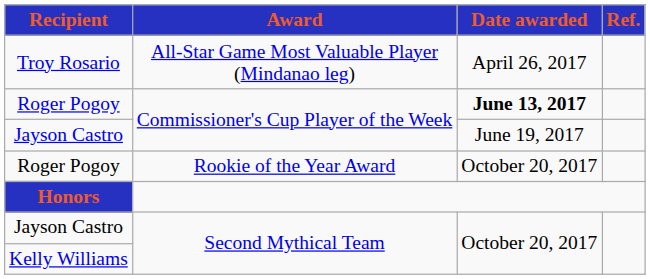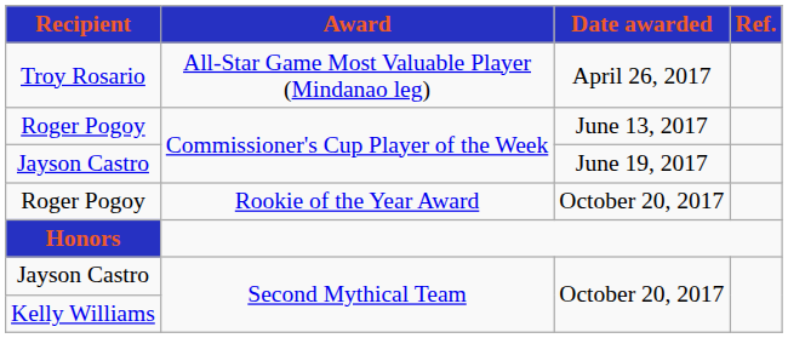Roger Pogoy / Commissioner's Cup Player of the Week | Date awarded: bold -> normal
